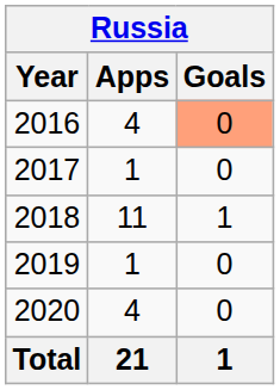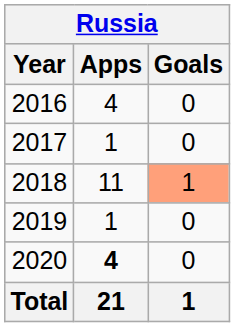2016 | Goals: lightsalmon background -> no background
2018 | Goals: no background -> lightsalmon background
2020 | Apps: normal -> bold
